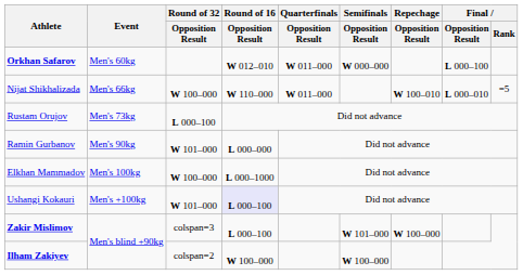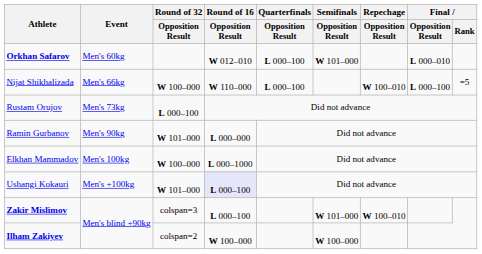Orkhan Safarov | Quarterfinals / Opposition Result: W 011–000 -> L 000–100
Orkhan Safarov | Semifinals / Opposition Result: W 000–000 -> W 101–000
Orkhan Safarov | Final / Opposition Result: L 000–100 -> L 000–010
Nijat Shikhalizada | Quarterfinals / Opposition Result: W 011–000 -> L 000–100
Nijat Shikhalizada | Final / Opposition Result: L 000–010 -> L 000–100
Zakir Mislimov | Repechage / Opposition Result: W 100–000 -> W 100–010
